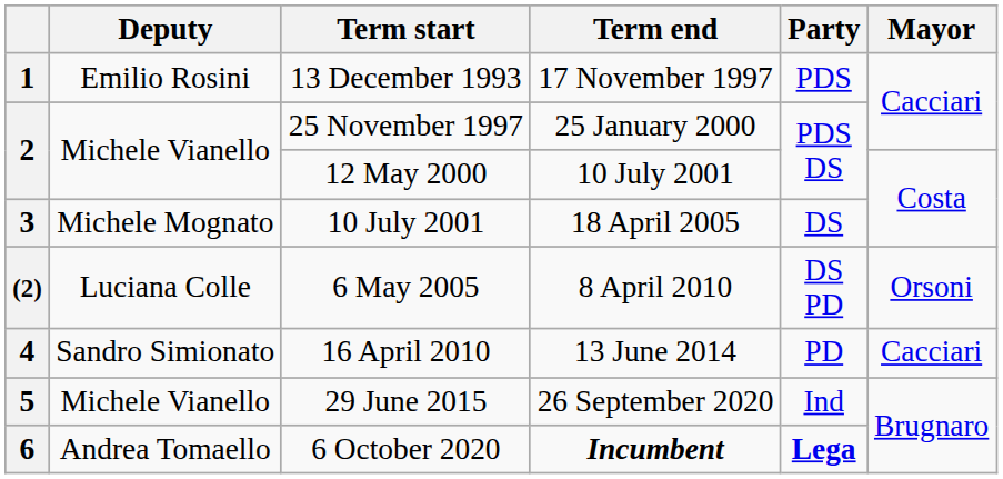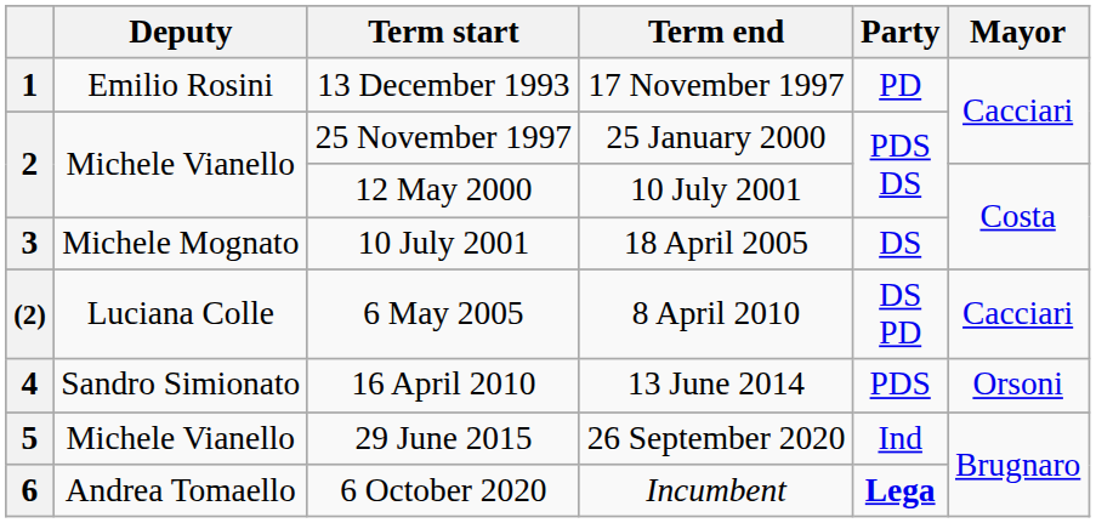13 December 1993 | Party: PDS -> PD
6 May 2005 | Mayor: Orsoni -> Cacciari
16 April 2010 | Party: PD -> PDS
16 April 2010 | Mayor: Cacciari -> Orsoni
6 October 2020 | Term end: bold -> normal
